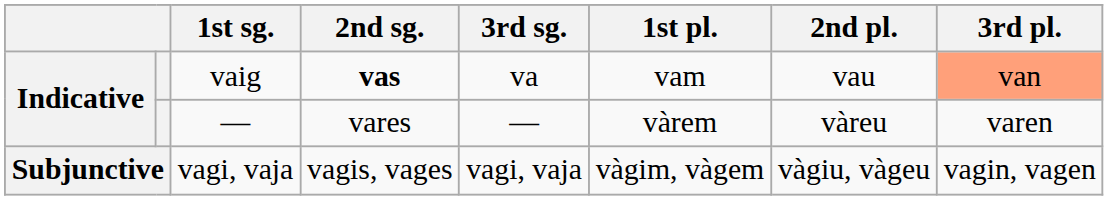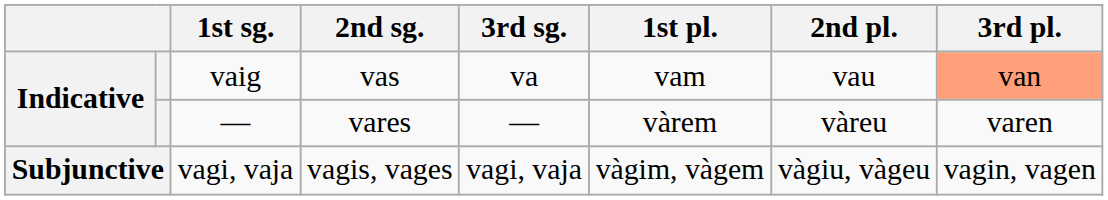vaig | 2nd sg.: bold -> normal
